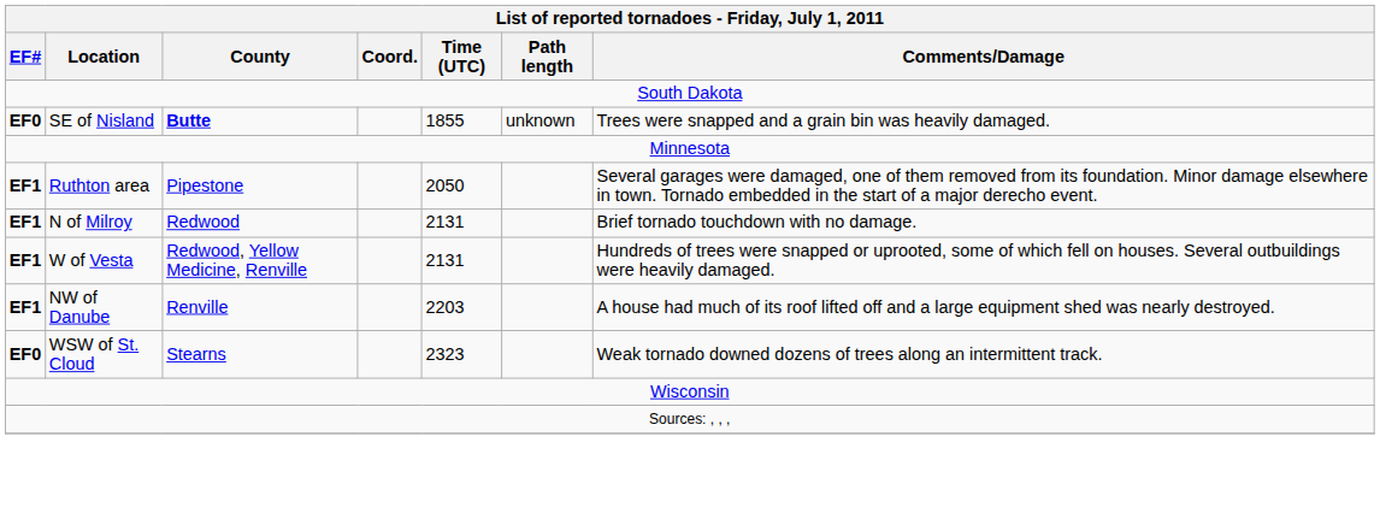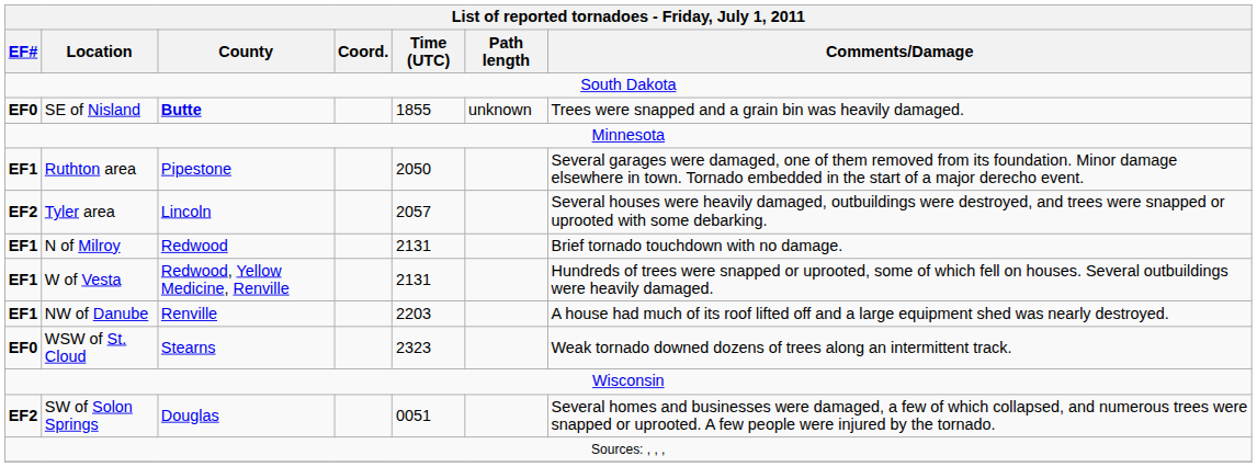+ row: EF2 | Tyler area | Lincoln | 2057 | Several houses were heavily damaged, outbuildings were destroyed, and trees were snapped or uprooted with some debarking.
+ row: EF2 | SW of Solon Springs | Douglas | 0051 | Several homes and businesses were damaged, a few of which collapsed, and numerous trees were snapped or uprooted. A few people were injured by the tornado.
